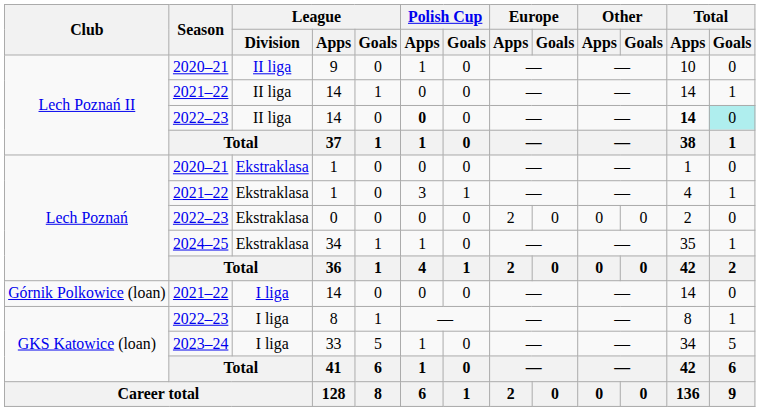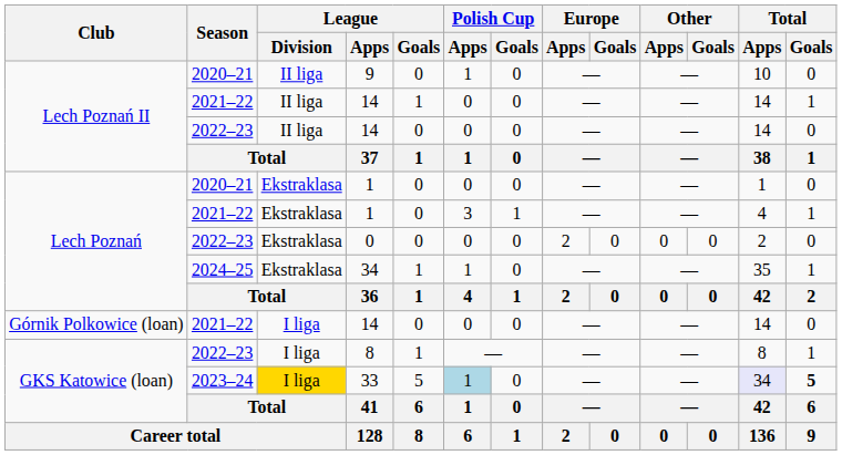2022–23 / 14 | Polish Cup / Apps: bold -> normal
2022–23 / 14 | Total / Apps: bold -> normal
2022–23 / 14 | Total / Goals: paleturquoise background -> no background
33 | League / Division: no background -> gold background
33 | Polish Cup / Apps: no background -> lightblue background
33 | Total / Apps: no background -> lavender background
33 | Total / Goals: normal -> bold
